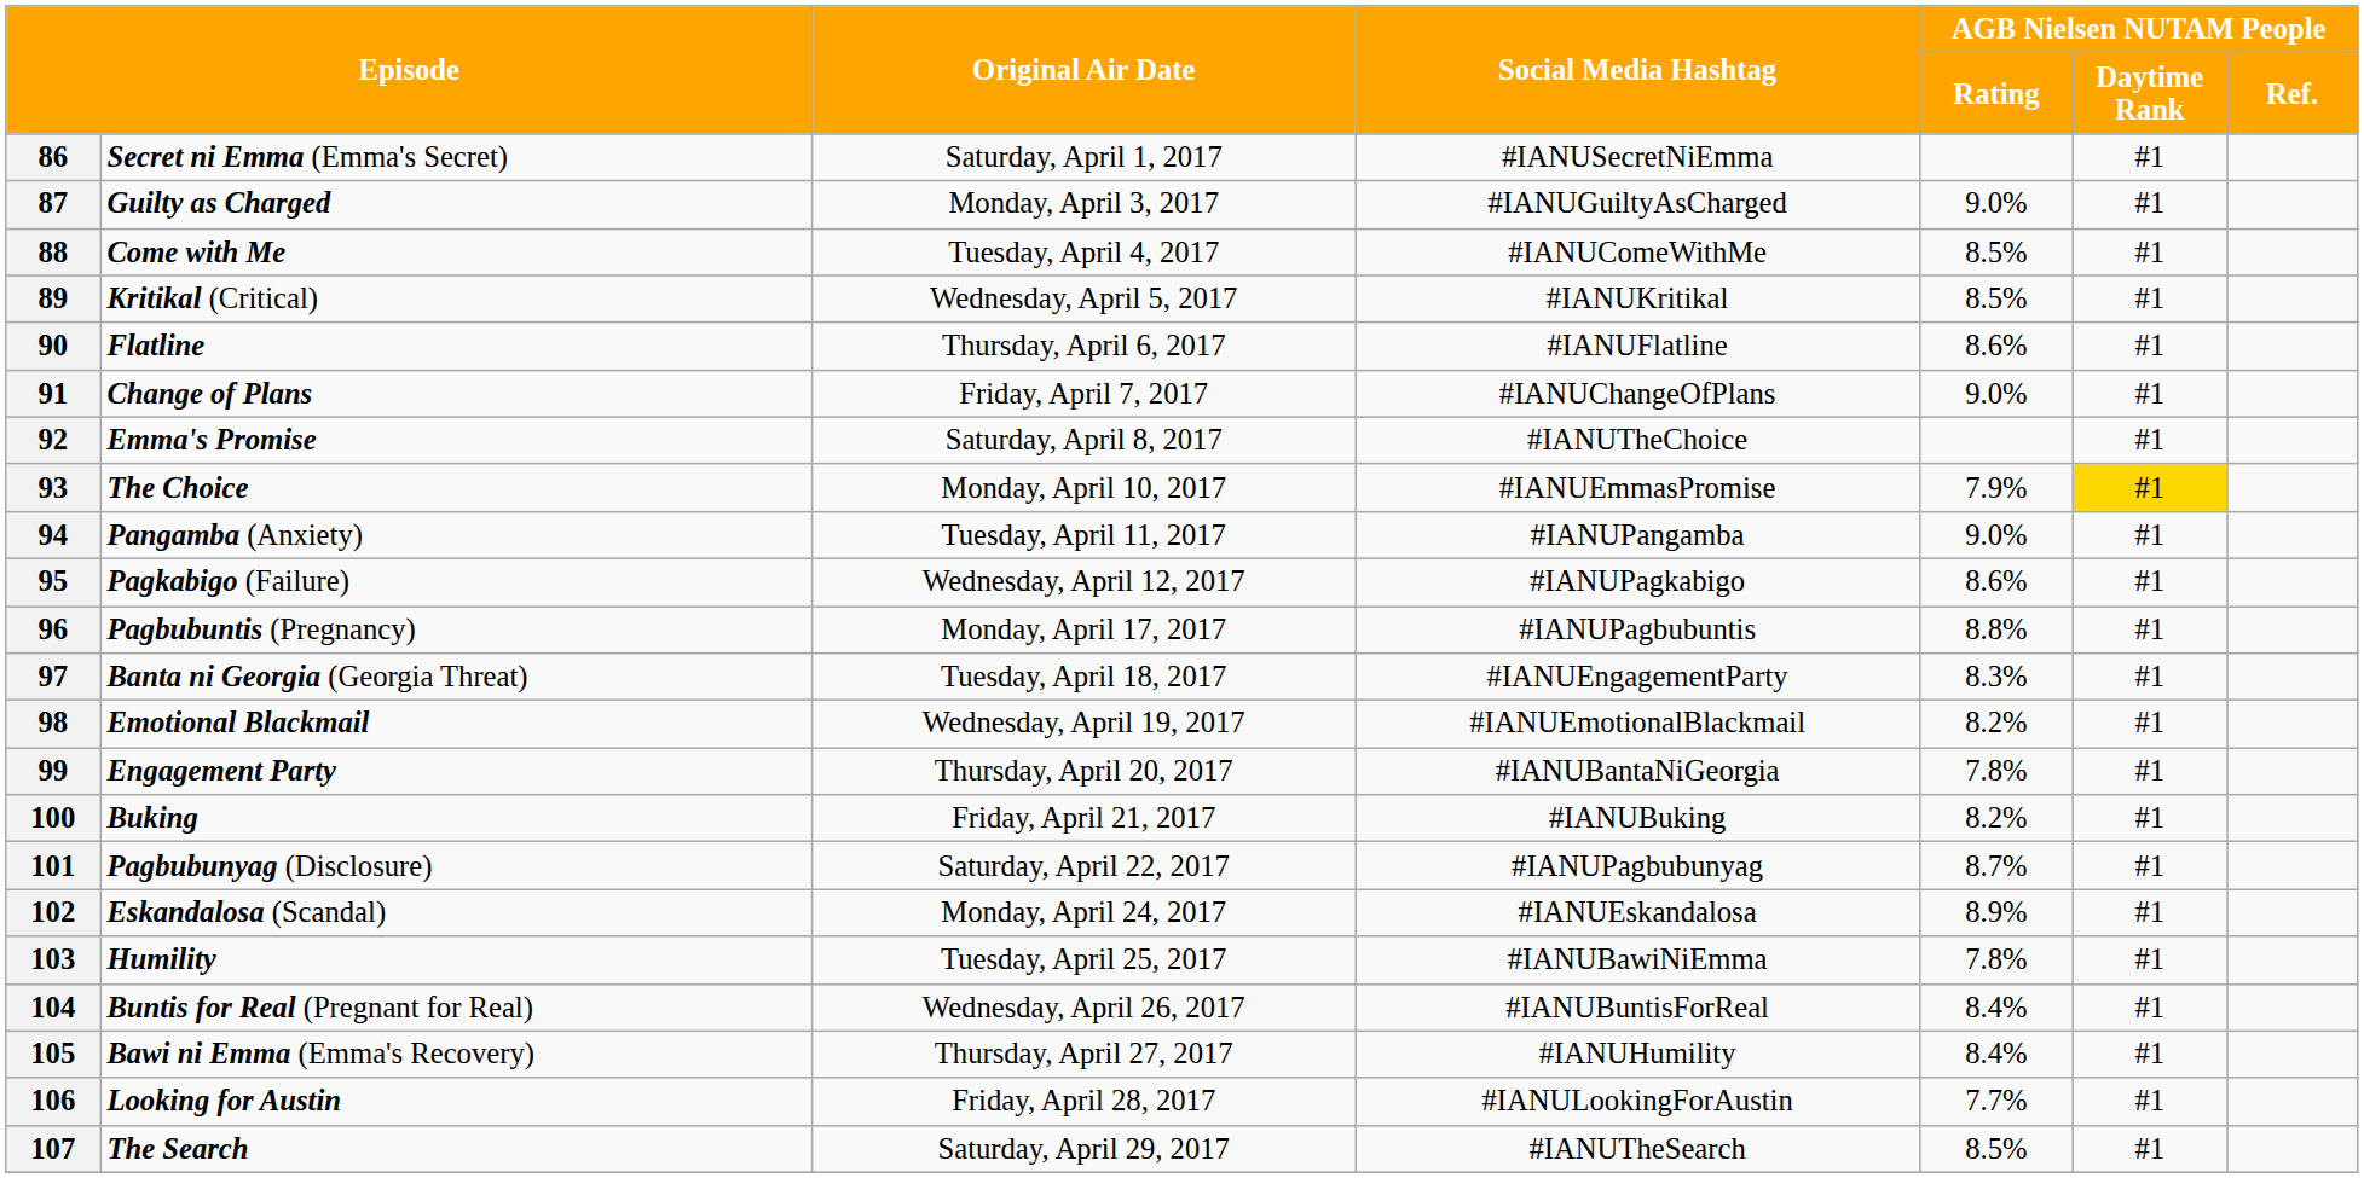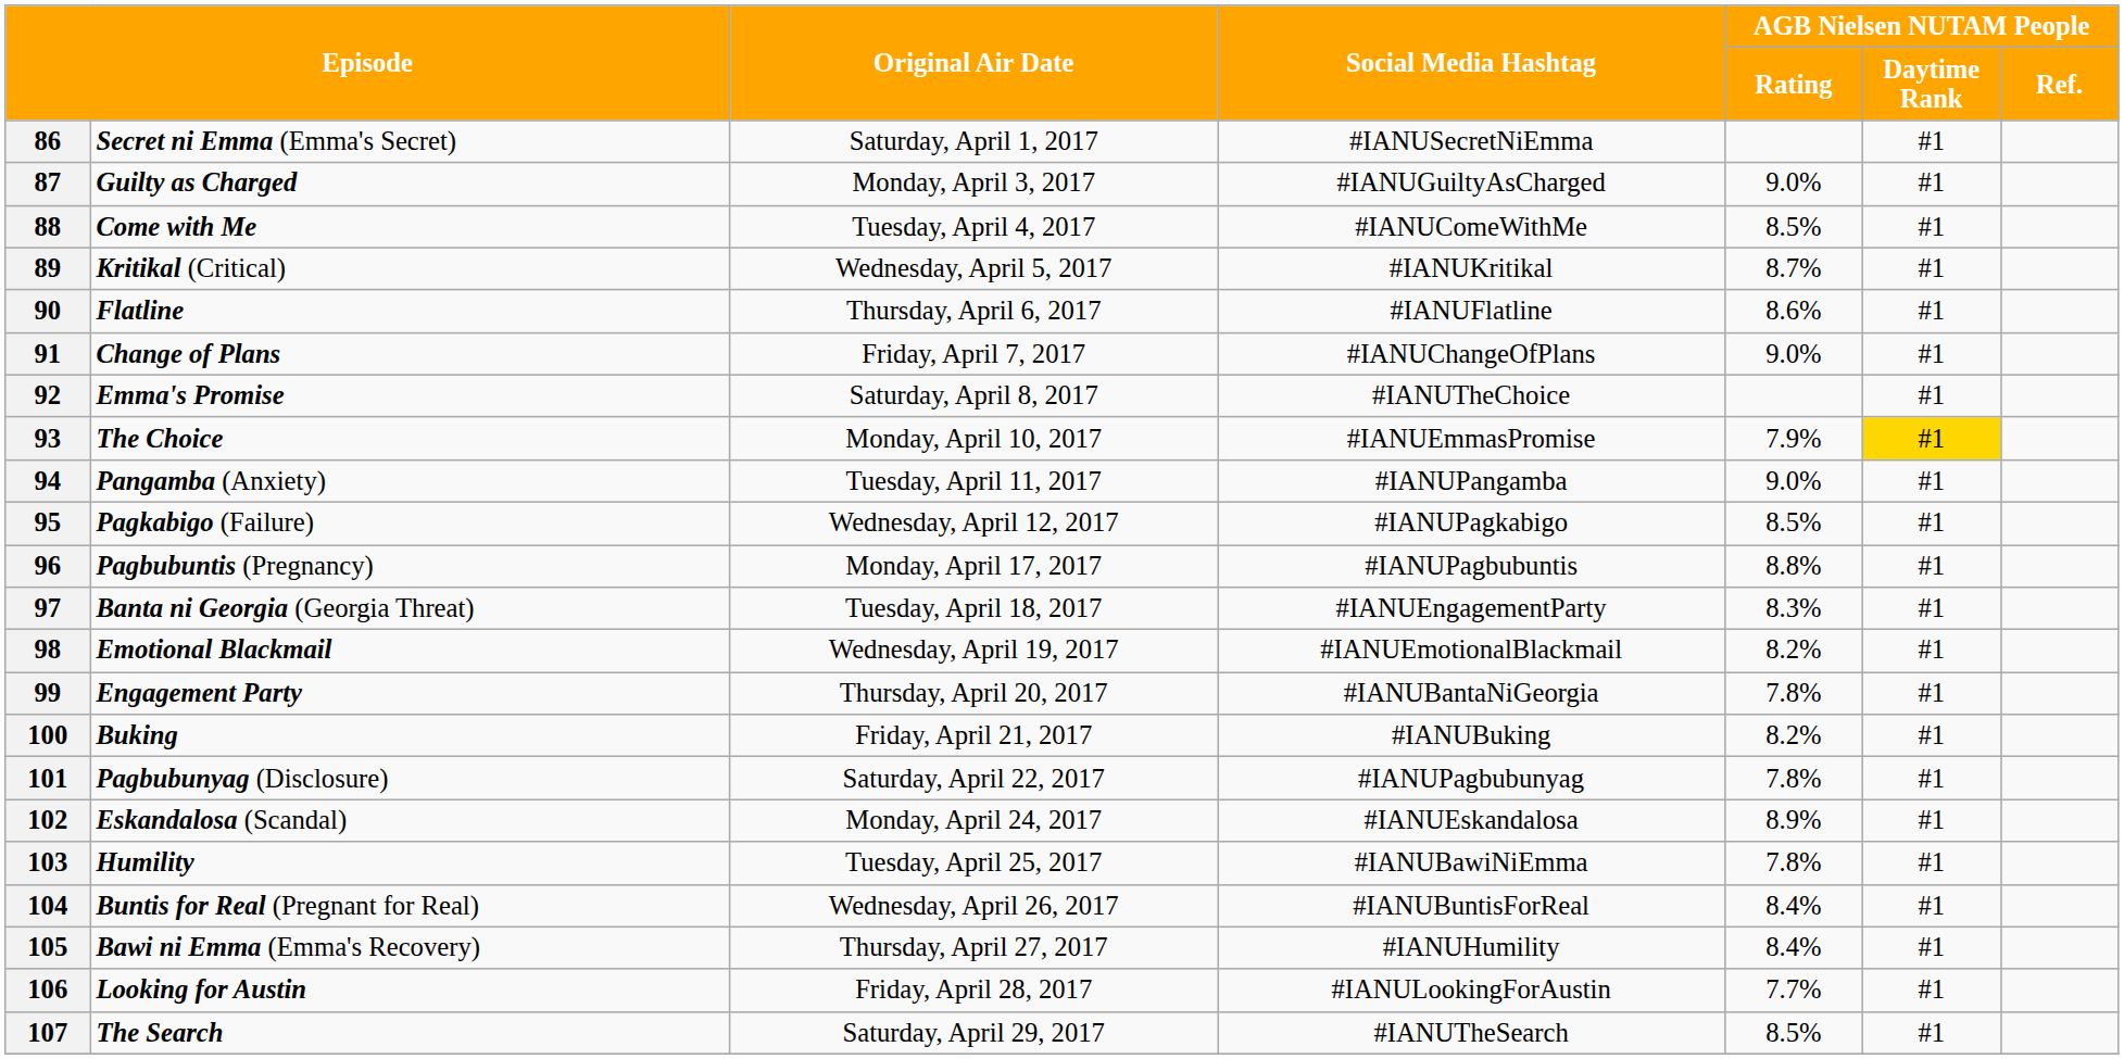89 | AGB Nielsen NUTAM People / Rating: 8.5% -> 8.7%
95 | AGB Nielsen NUTAM People / Rating: 8.6% -> 8.5%
101 | AGB Nielsen NUTAM People / Rating: 8.7% -> 7.8%
